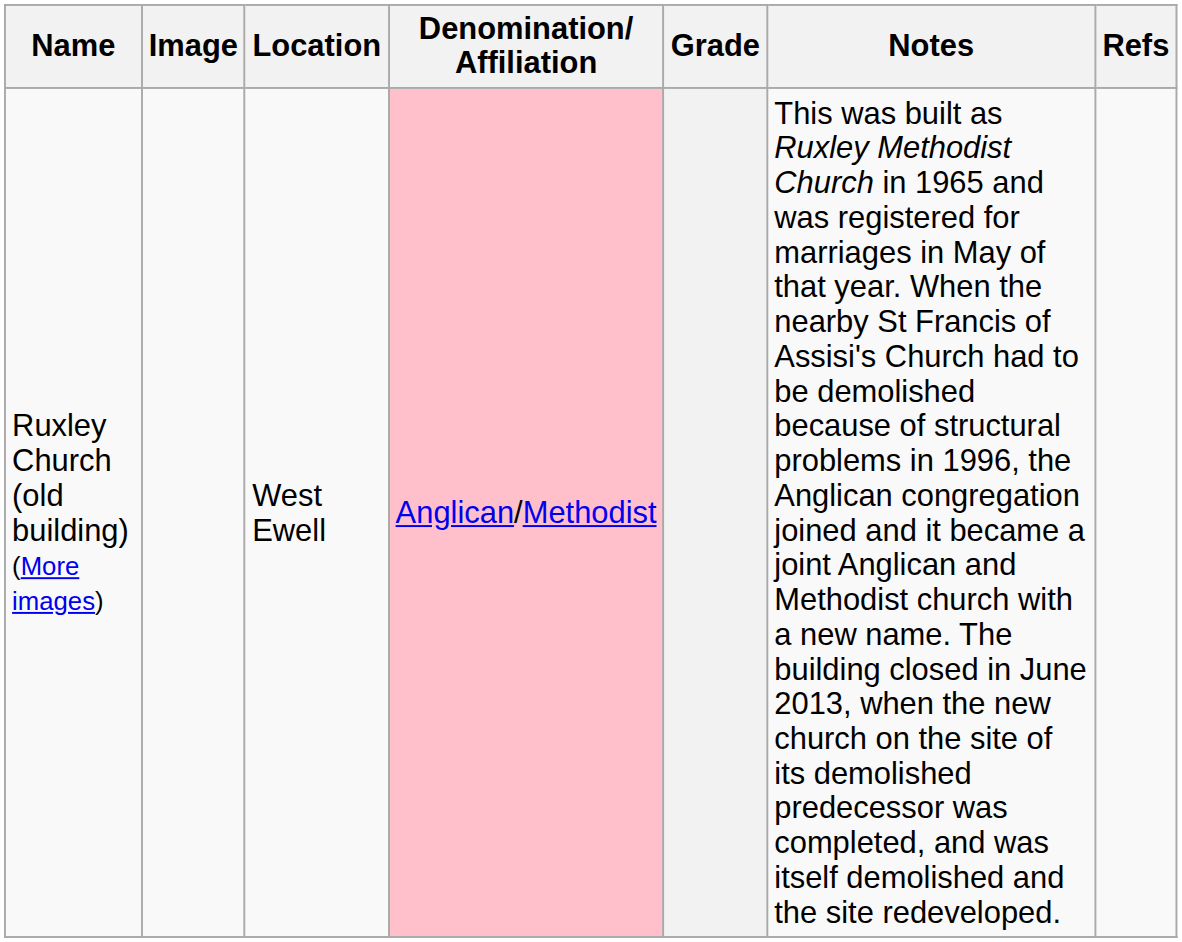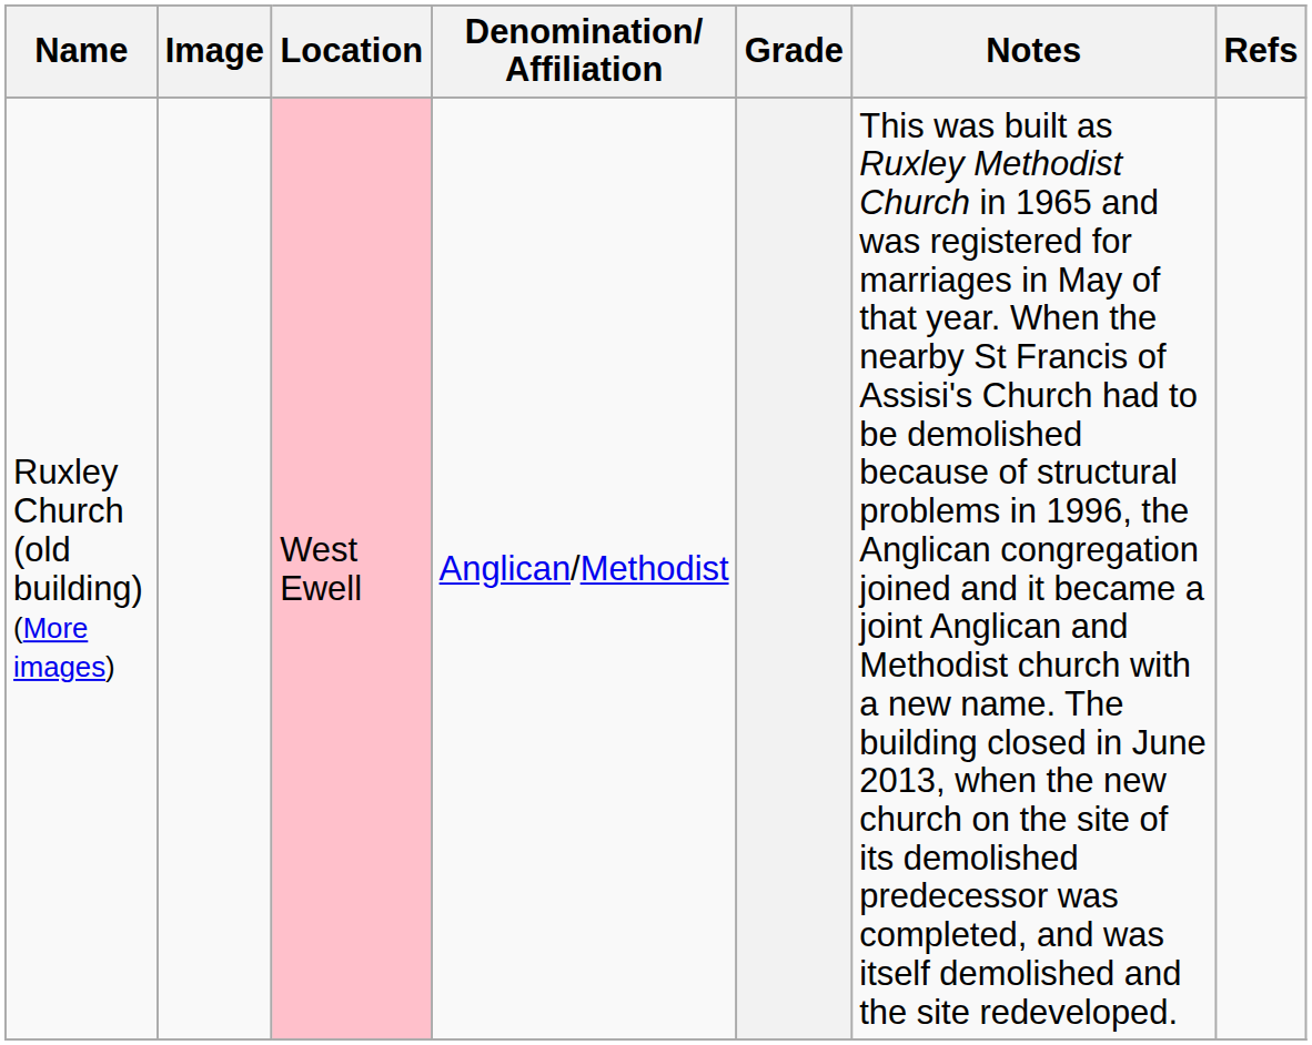Ruxley Church (old building) (More images) | Location: no background -> pink background
Ruxley Church (old building) (More images) | Denomination/ Affiliation: pink background -> no background
